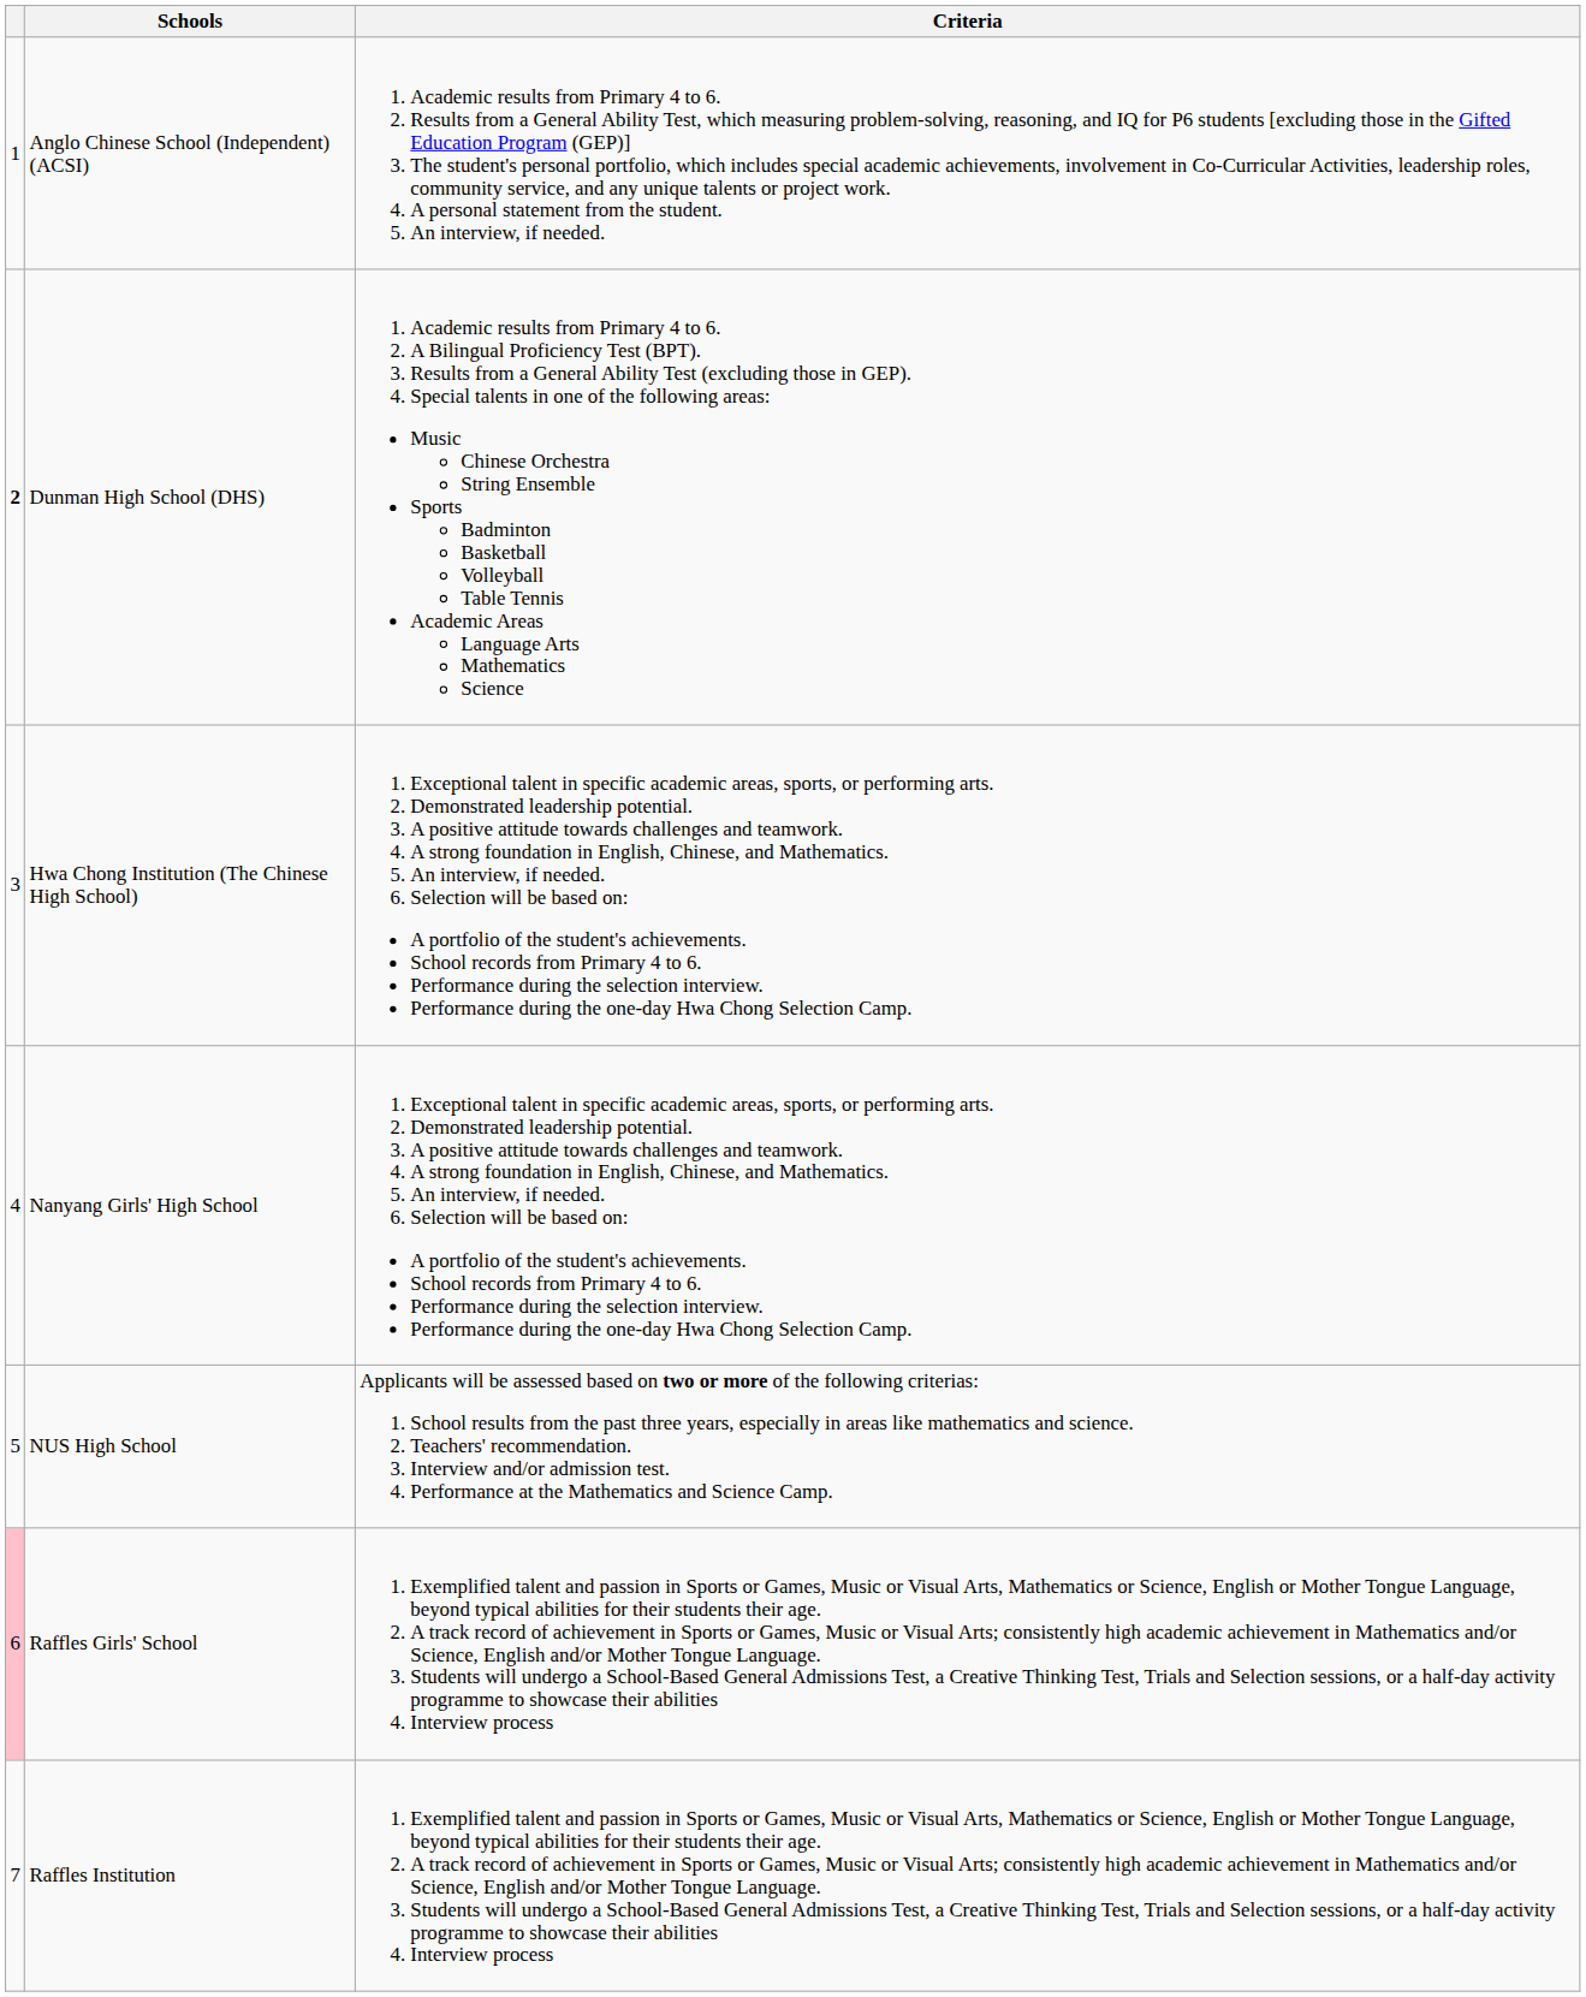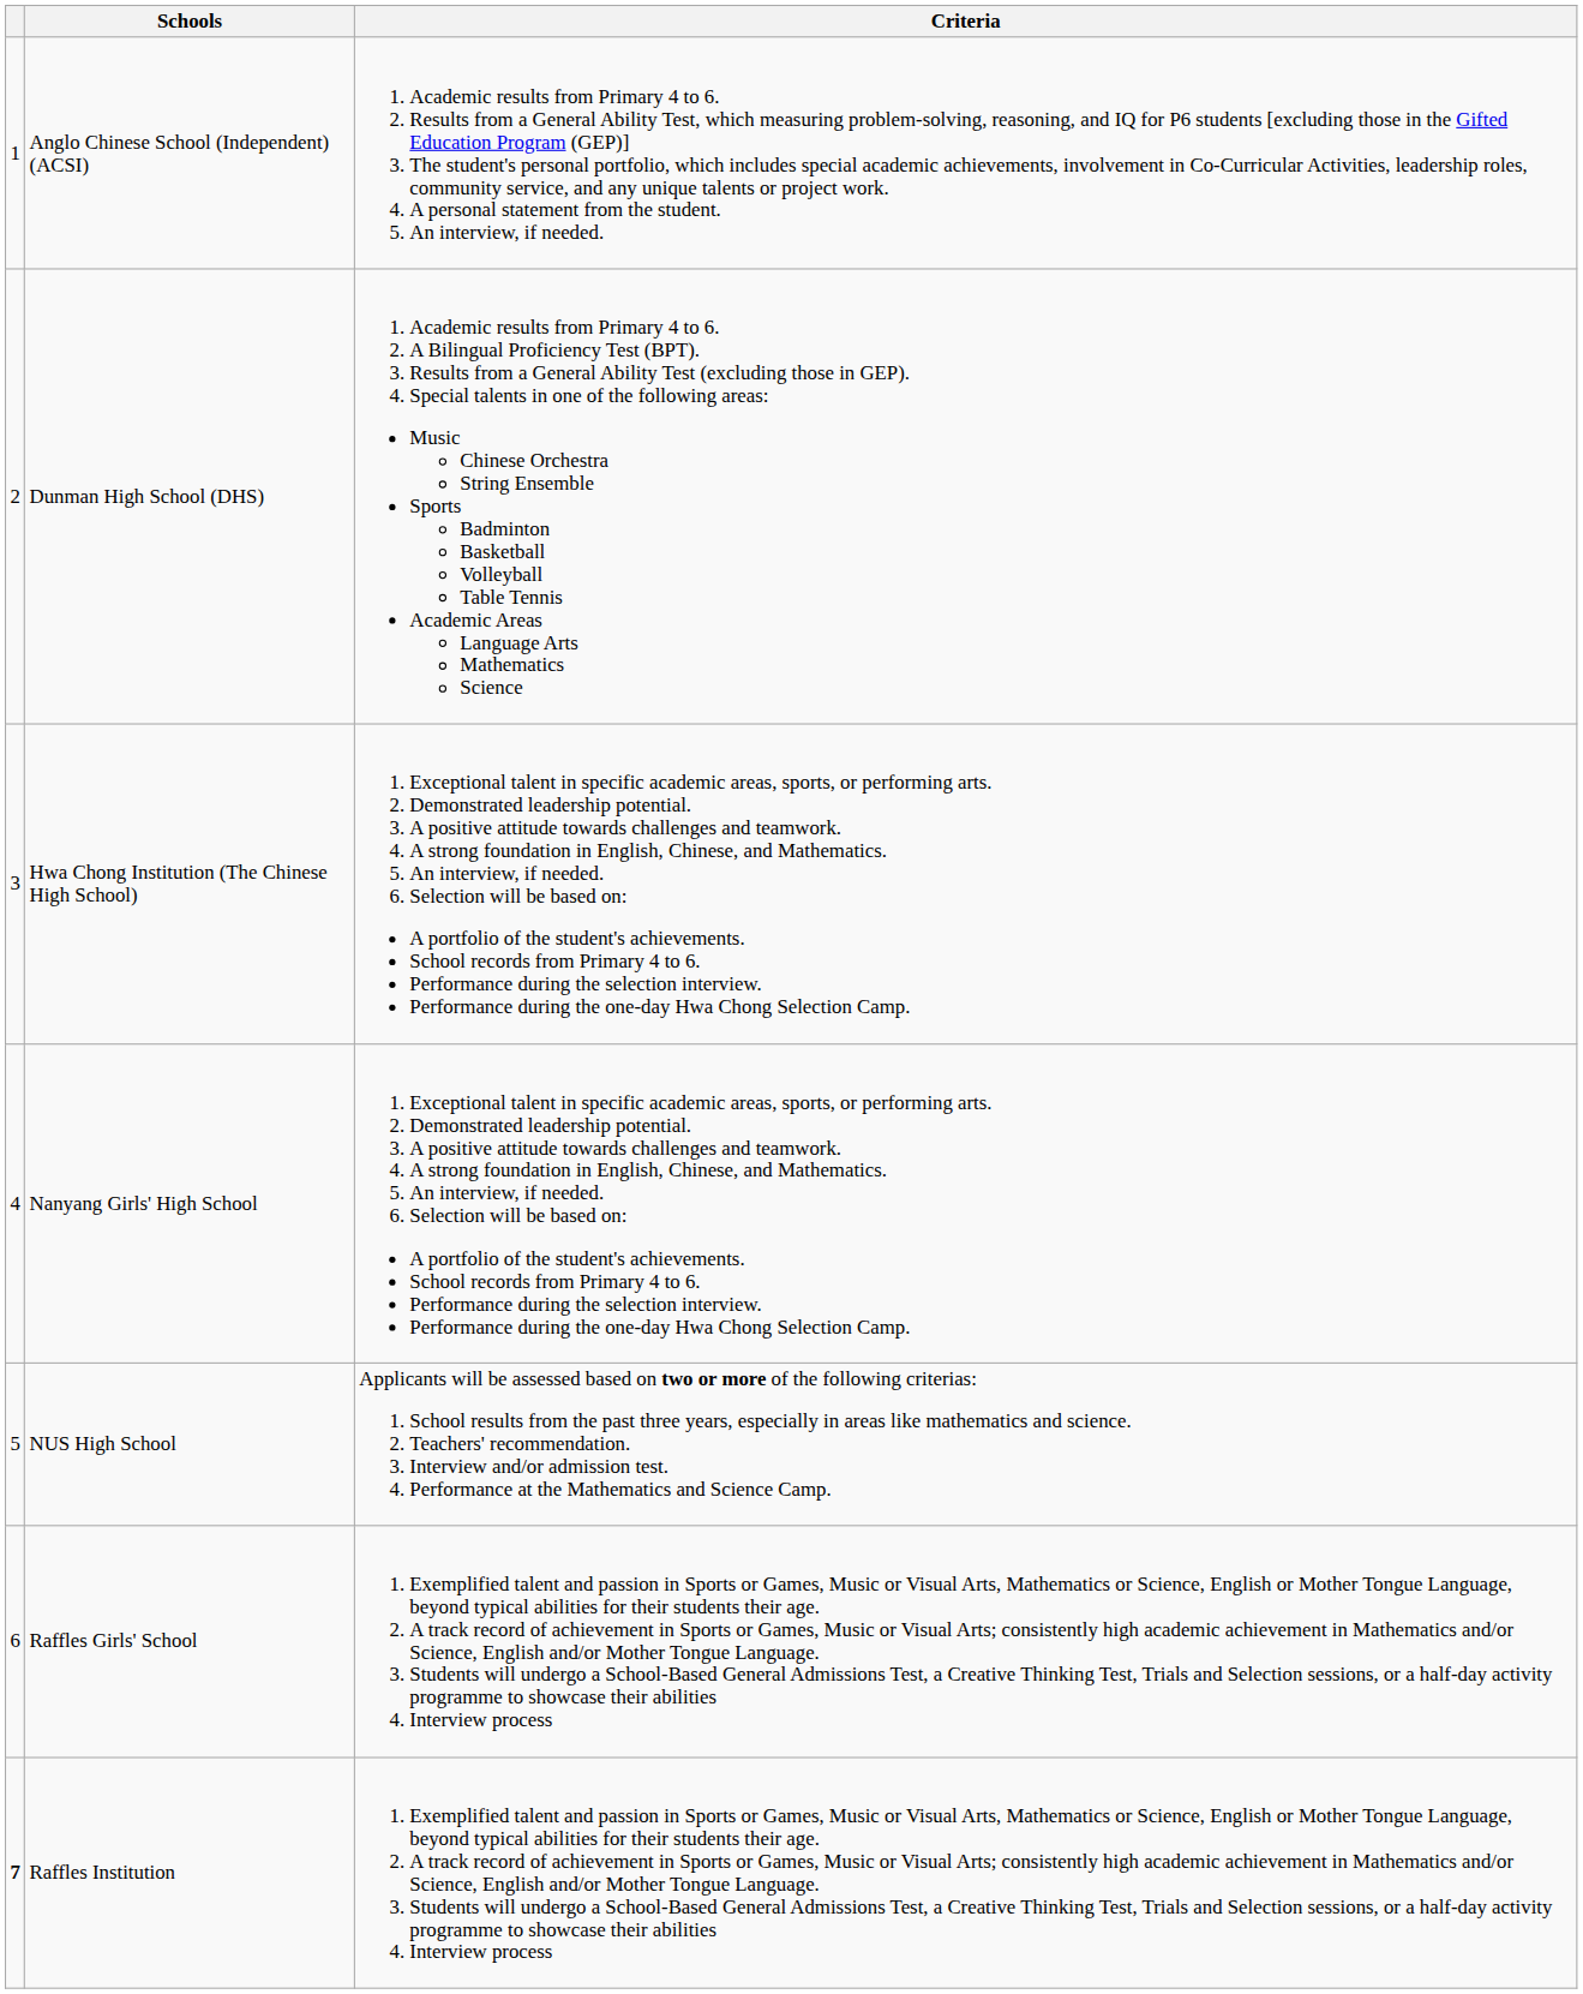Dunman High School (DHS) | column 1: bold -> normal
Raffles Girls' School | column 1: pink background -> no background
Raffles Institution | column 1: normal -> bold
